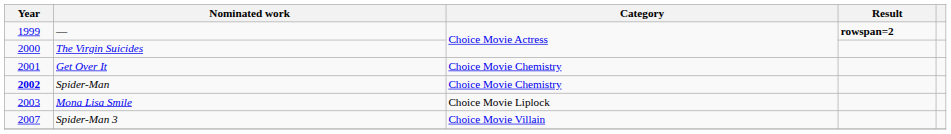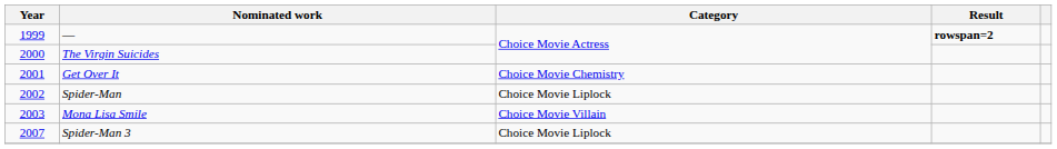Spider-Man | Year: bold -> normal
Spider-Man | Category: Choice Movie Chemistry -> Choice Movie Liplock
Mona Lisa Smile | Category: Choice Movie Liplock -> Choice Movie Villain
Spider-Man 3 | Category: Choice Movie Villain -> Choice Movie Liplock
